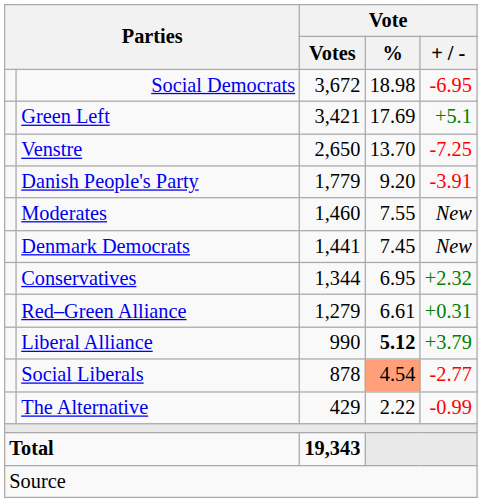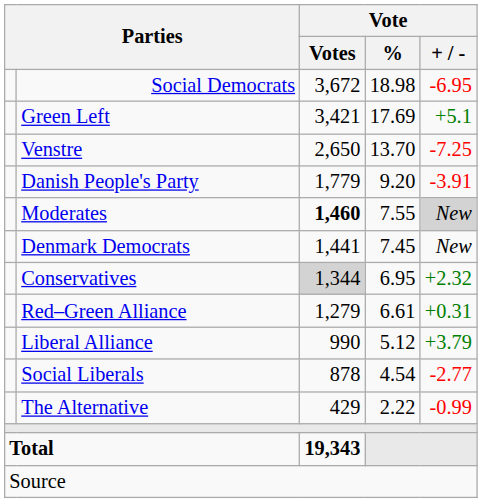Moderates | Vote / Votes: normal -> bold
Moderates | Vote / + / -: no background -> lightgrey background
Conservatives | Vote / Votes: no background -> lightgrey background
Liberal Alliance | Vote / %: bold -> normal
Social Liberals | Vote / %: lightsalmon background -> no background
